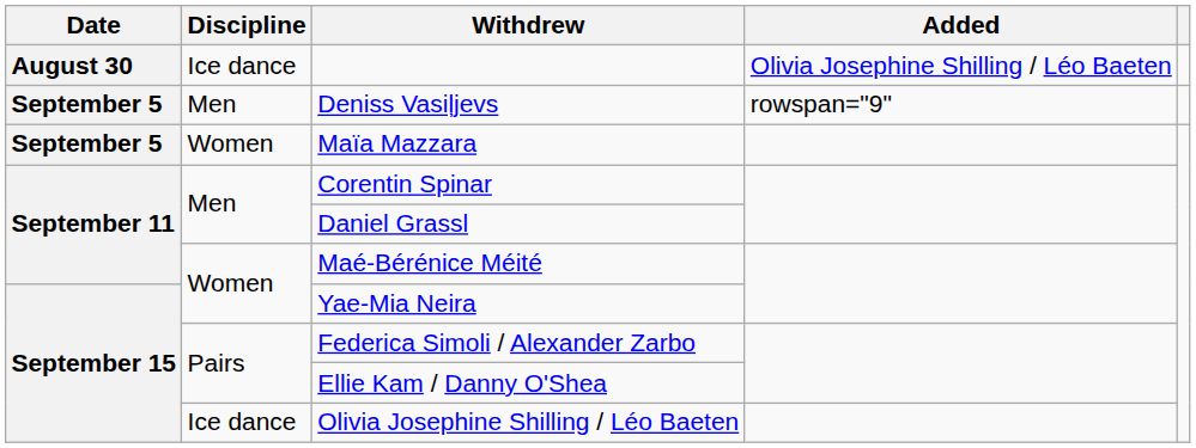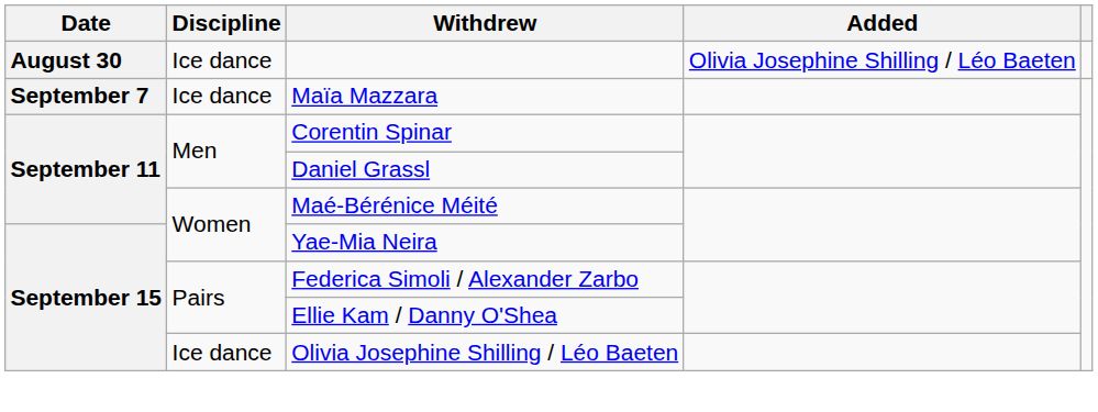- row: September 5 | Men | Deniss Vasiļjevs | rowspan="9"
Maïa Mazzara | Date: September 5 -> September 7
Maïa Mazzara | Discipline: Women -> Ice dance
